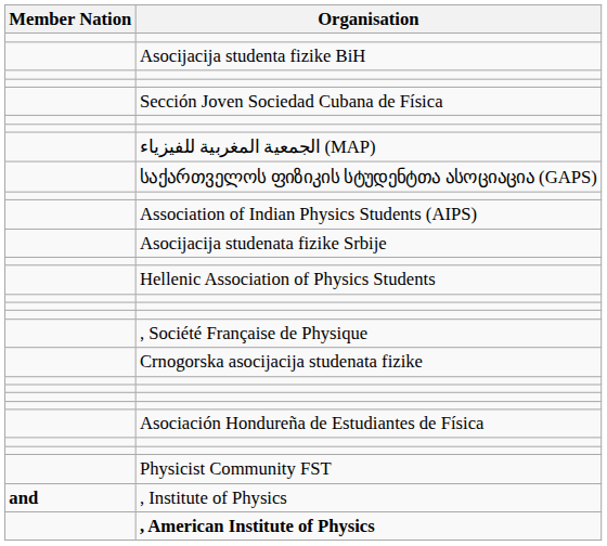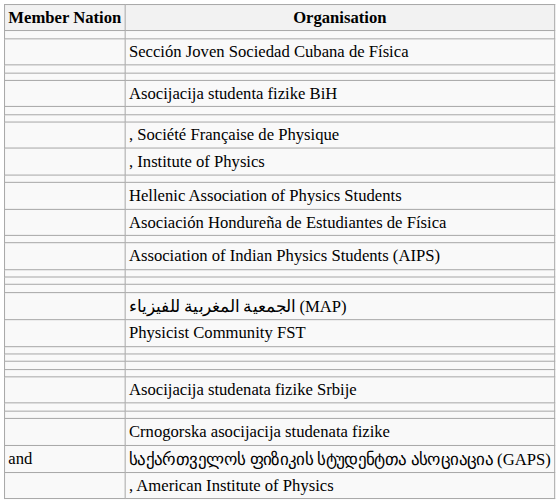row 3 | Organisation: Asocijacija studenta fizike BiH -> Sección Joven Sociedad Cubana de Física
row 6 | Organisation: Sección Joven Sociedad Cubana de Física -> Asocijacija studenta fizike BiH
row 9 | Organisation: الجمعية المغربية للفيزياء (MAP) -> , Société Française de Physique
row 10 | Organisation: საქართველოს ფიზიკის სტუდენტთა ასოციაცია (GAPS) -> , Institute of Physics
row 12 | Organisation: Association of Indian Physics Students (AIPS) -> Hellenic Association of Physics Students
row 13 | Organisation: Asocijacija studenata fizike Srbije -> Asociación Hondureña de Estudiantes de Física
row 15 | Organisation: Hellenic Association of Physics Students -> Association of Indian Physics Students (AIPS)
row 19 | Organisation: , Société Française de Physique -> الجمعية المغربية للفيزياء (MAP)
row 20 | Organisation: Crnogorska asocijacija studenata fizike -> Physicist Community FST
row 25 | Organisation: Asociación Hondureña de Estudiantes de Física -> Asocijacija studenata fizike Srbije
row 28 | Organisation: Physicist Community FST -> Crnogorska asocijacija studenata fizike
row 29 | Member Nation: bold -> normal
row 29 | Organisation: , Institute of Physics -> საქართველოს ფიზიკის სტუდენტთა ასოციაცია (GAPS)
row 30 | Organisation: bold -> normal
